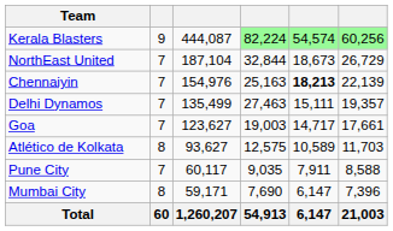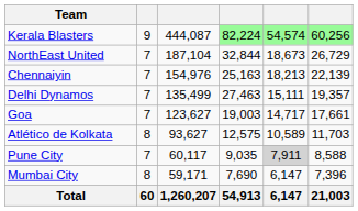Chennaiyin | column 5: bold -> normal
Pune City | column 5: no background -> lightgrey background
